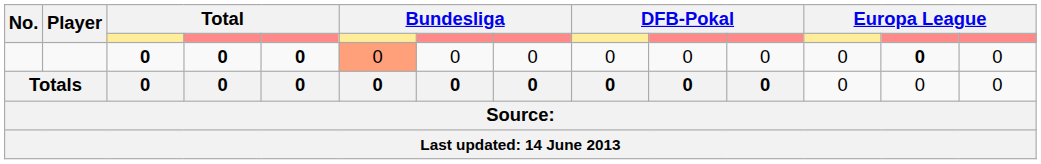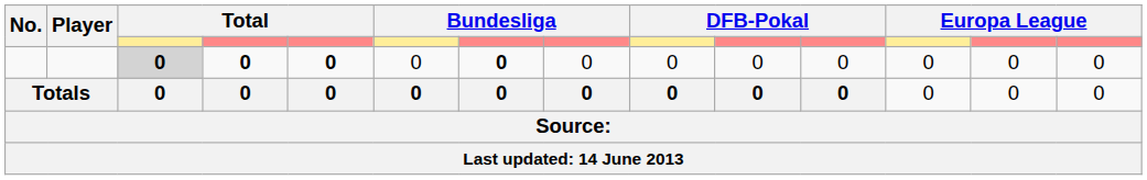row 3 | column 3: no background -> lightgrey background
row 3 | column 6: lightsalmon background -> no background
row 3 | column 7: normal -> bold
row 3 | column 13: bold -> normal
